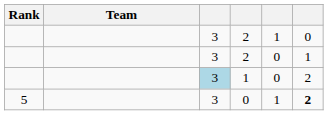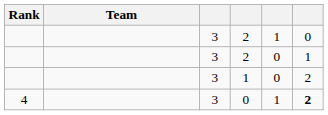row 4 | column 3: lightblue background -> no background
row 5 | Rank: 5 -> 4
